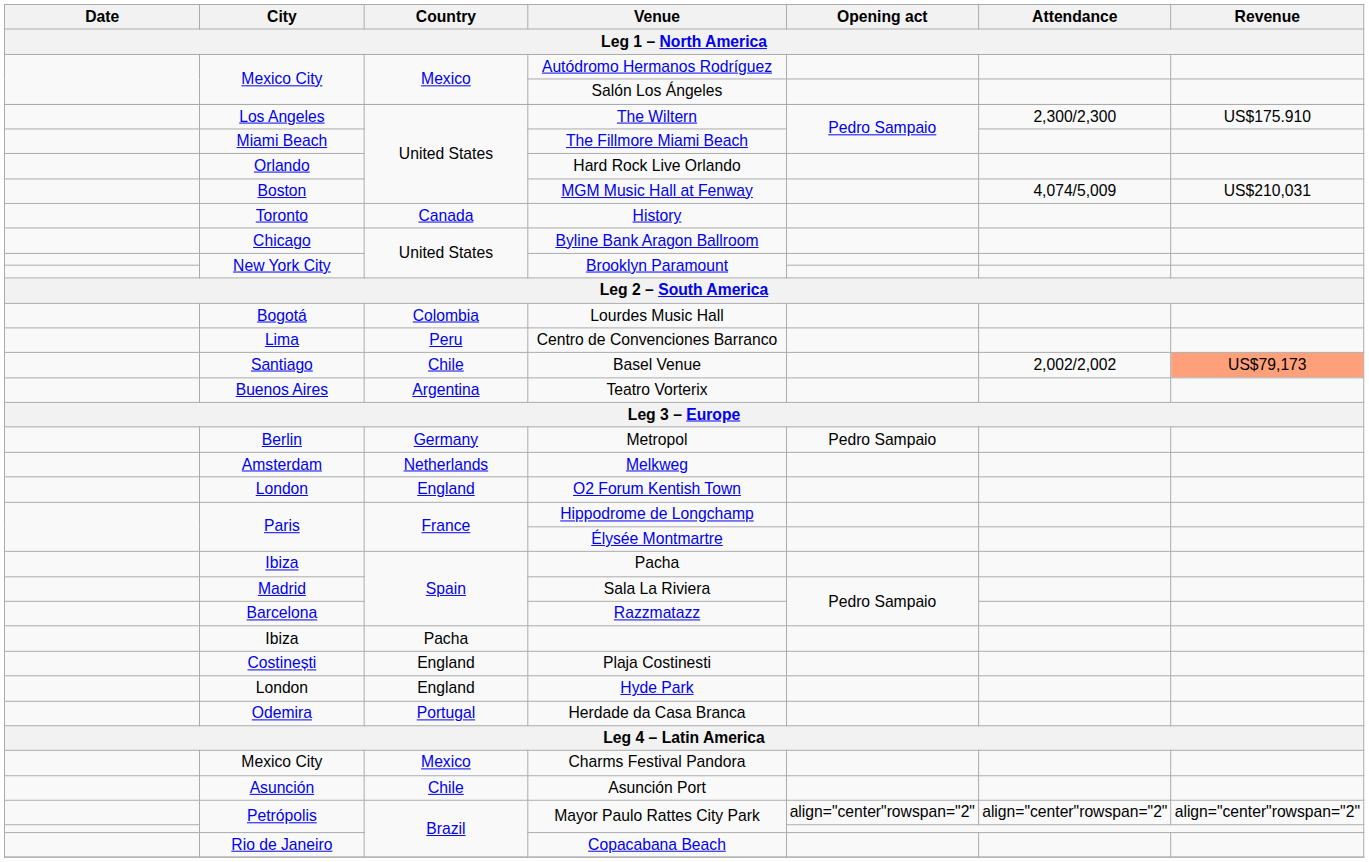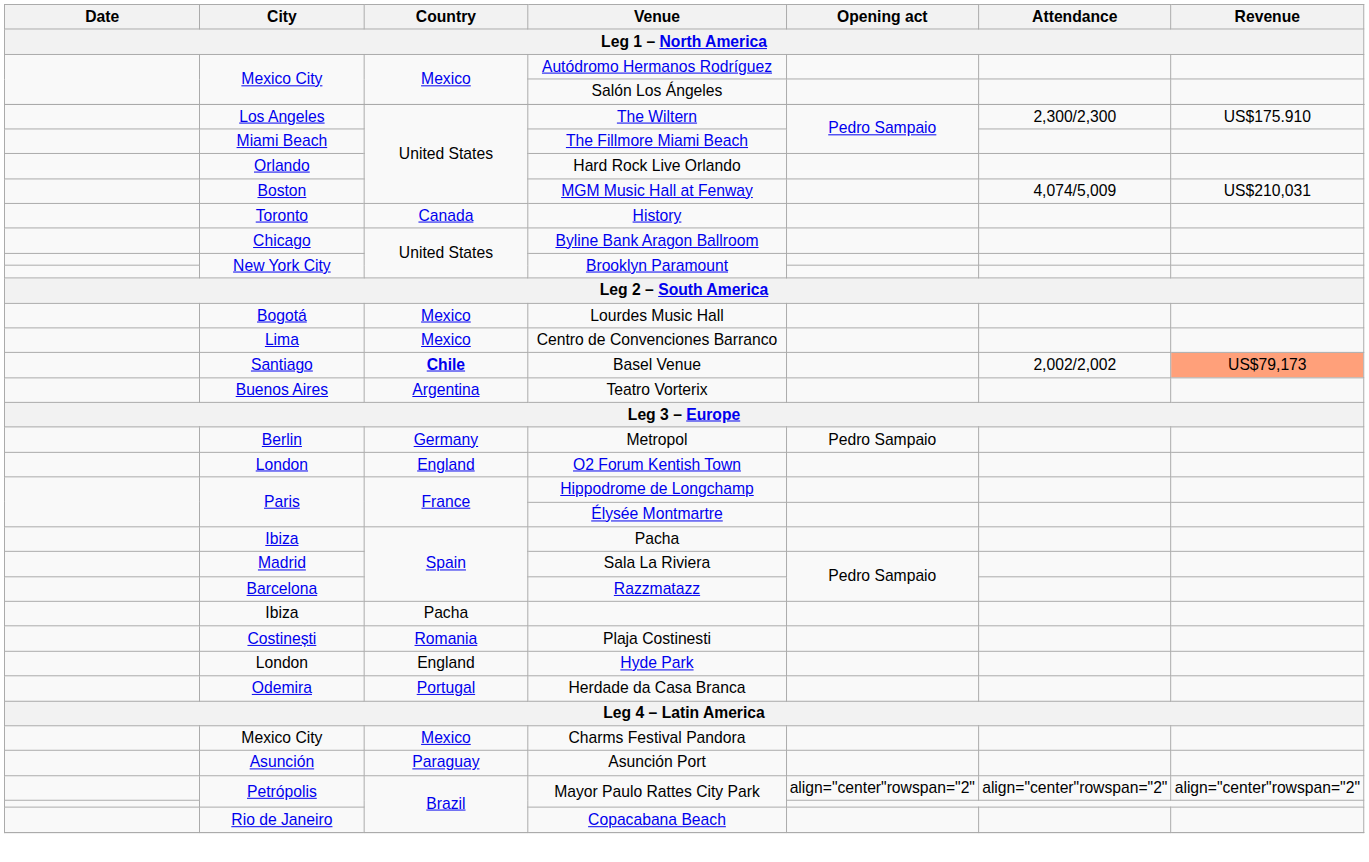Lourdes Music Hall | Country: Colombia -> Mexico
Centro de Convenciones Barranco | Country: Peru -> Mexico
Basel Venue | Country: normal -> bold
- row: Amsterdam | Netherlands | Melkweg
Plaja Costinesti | Country: England -> Romania
Asunción Port | Country: Chile -> Paraguay
